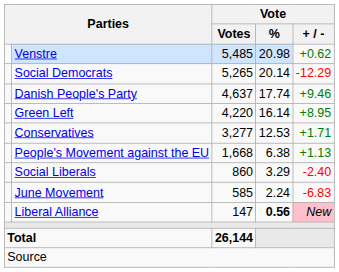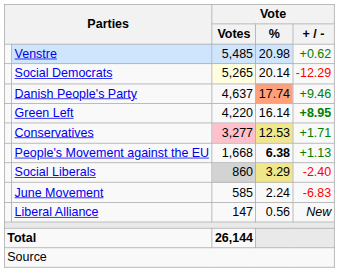Social Democrats | Vote / Votes: no background -> lightyellow background
Danish People's Party | Vote / %: no background -> lightsalmon background
Green Left | Vote / + / -: normal -> bold
Conservatives | Vote / Votes: no background -> pink background
Conservatives | Vote / %: no background -> khaki background
People's Movement against the EU | Vote / %: normal -> bold
Social Liberals | Vote / Votes: no background -> lightgrey background
Social Liberals | Vote / %: no background -> khaki background
Liberal Alliance | Vote / %: bold -> normal
Liberal Alliance | Vote / + / -: pink background -> no background
